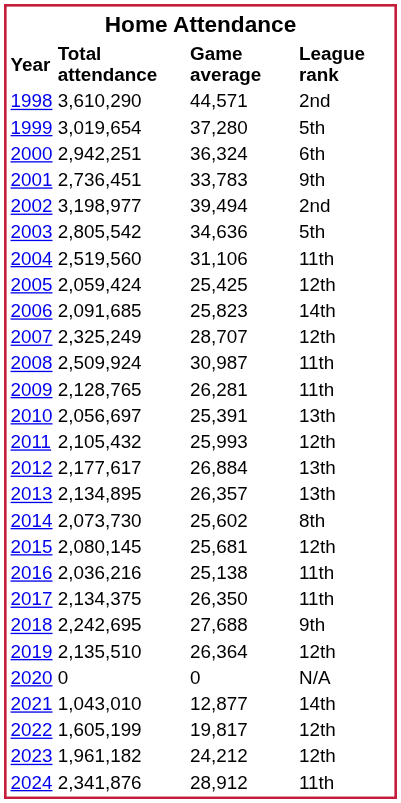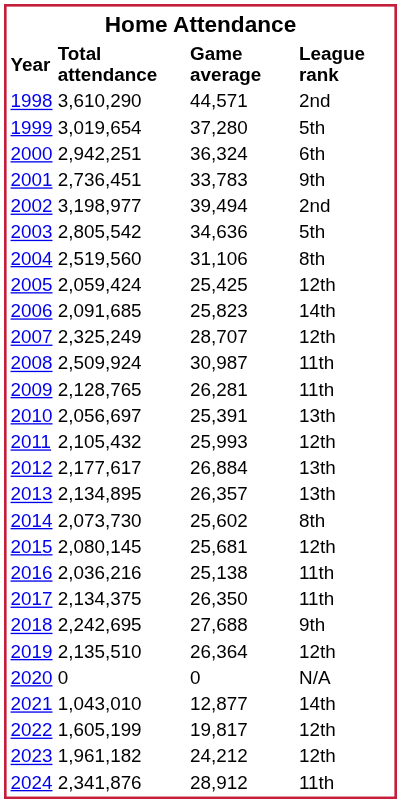2004 | column 4: 11th -> 8th
